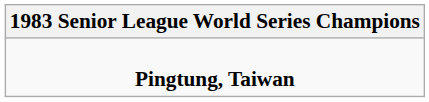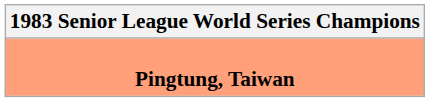row 2 | column 1: no background -> lightsalmon background
